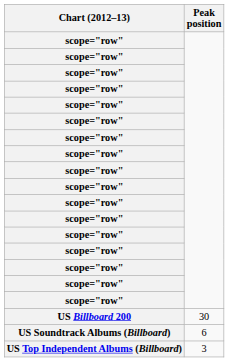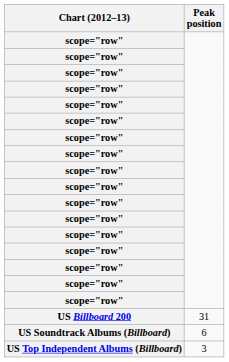US Billboard 200 | Peak position: 30 -> 31
